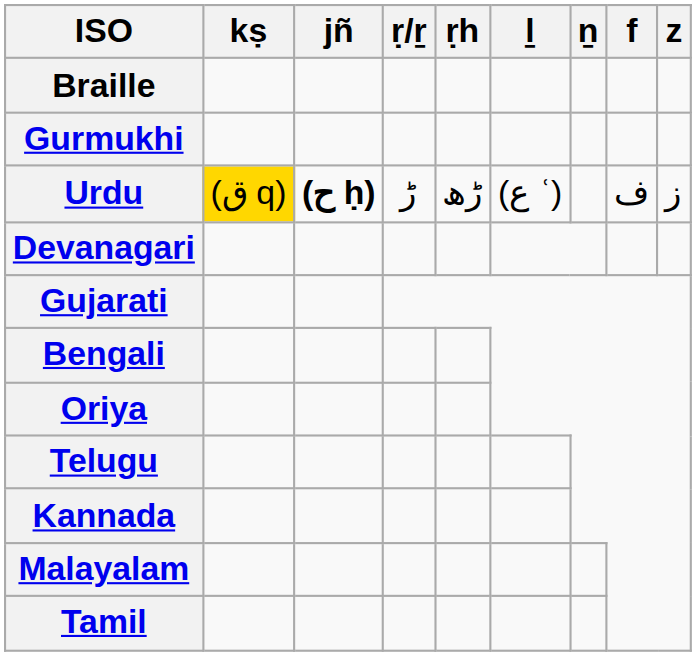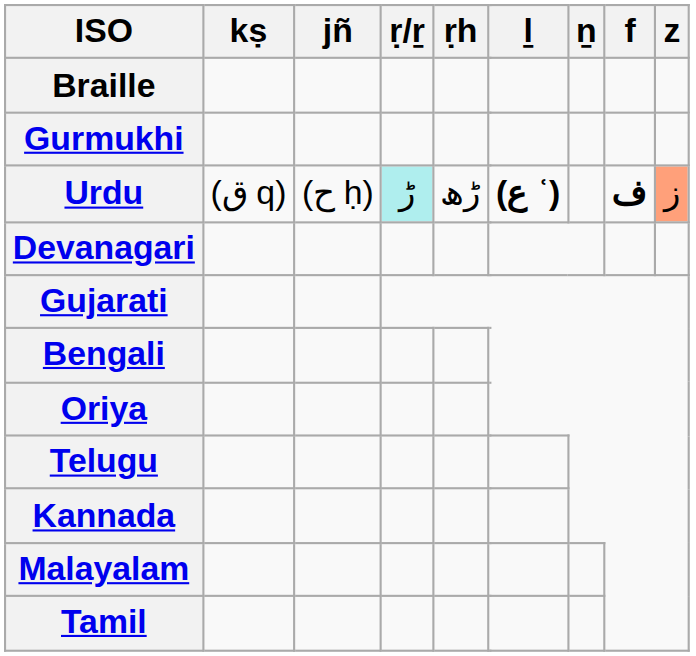Urdu | kṣ: gold background -> no background
Urdu | jñ: bold -> normal
Urdu | ṛ/ṟ: no background -> paleturquoise background
Urdu | ḻ: normal -> bold
Urdu | f: normal -> bold
Urdu | z: no background -> lightsalmon background
